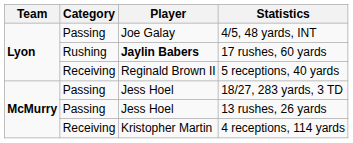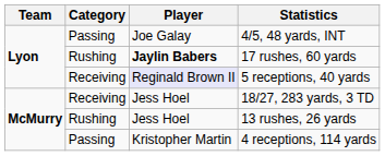5 receptions, 40 yards | Player: no background -> lavender background
18/27, 283 yards, 3 TD | Category: Passing -> Receiving
13 rushes, 26 yards | Category: Passing -> Rushing
4 receptions, 114 yards | Category: Receiving -> Passing
